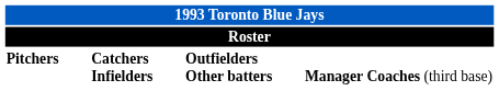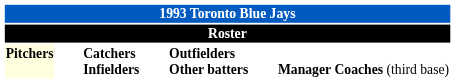Pitchers | column 1: no background -> lightyellow background
